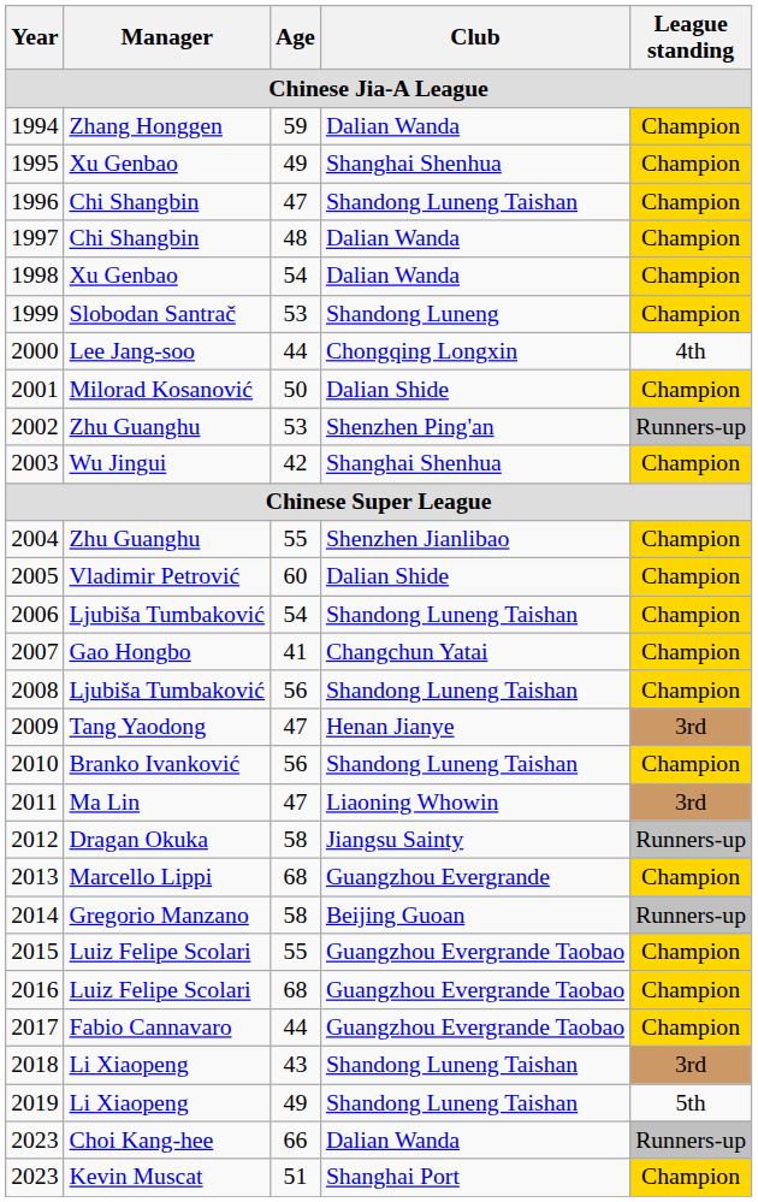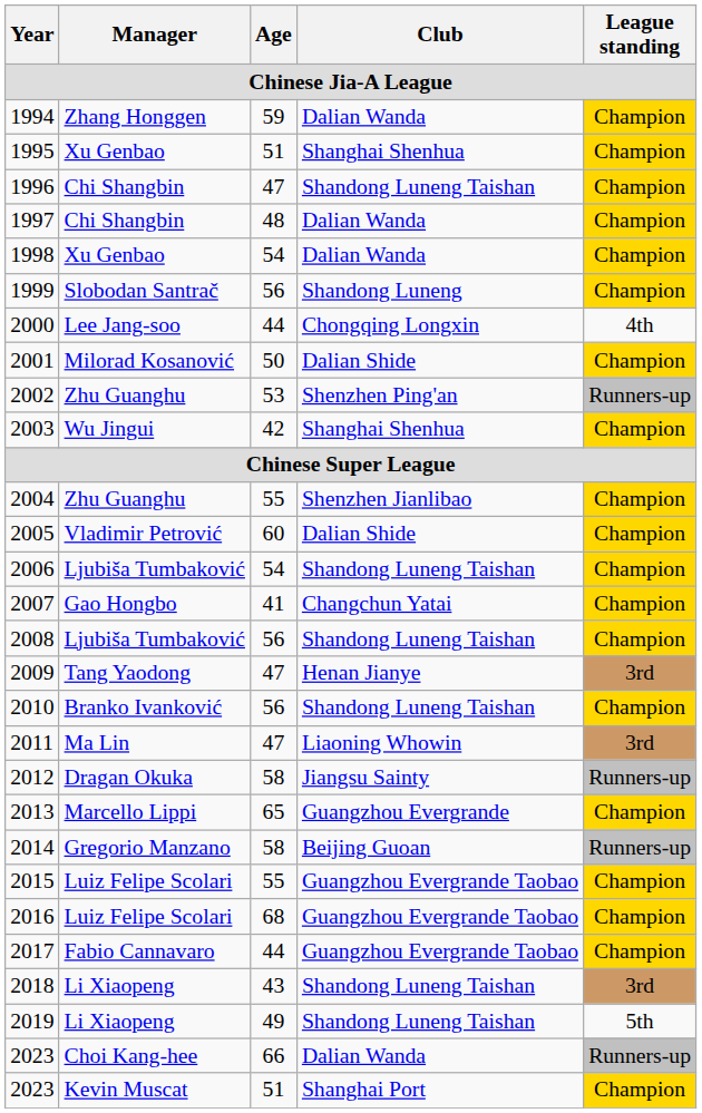1995 | Age: 49 -> 51
1999 | Age: 53 -> 56
2013 | Age: 68 -> 65
